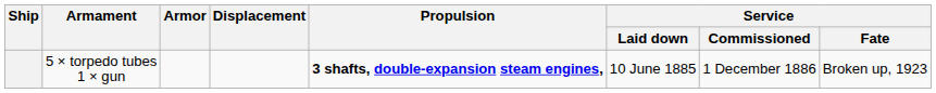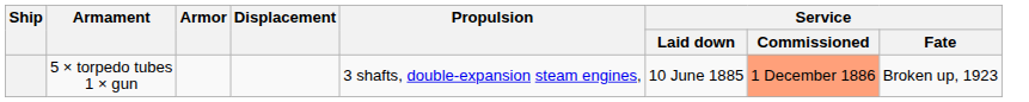5 × torpedo tubes 1 × gun | Propulsion: bold -> normal
5 × torpedo tubes 1 × gun | Service / Commissioned: no background -> lightsalmon background
